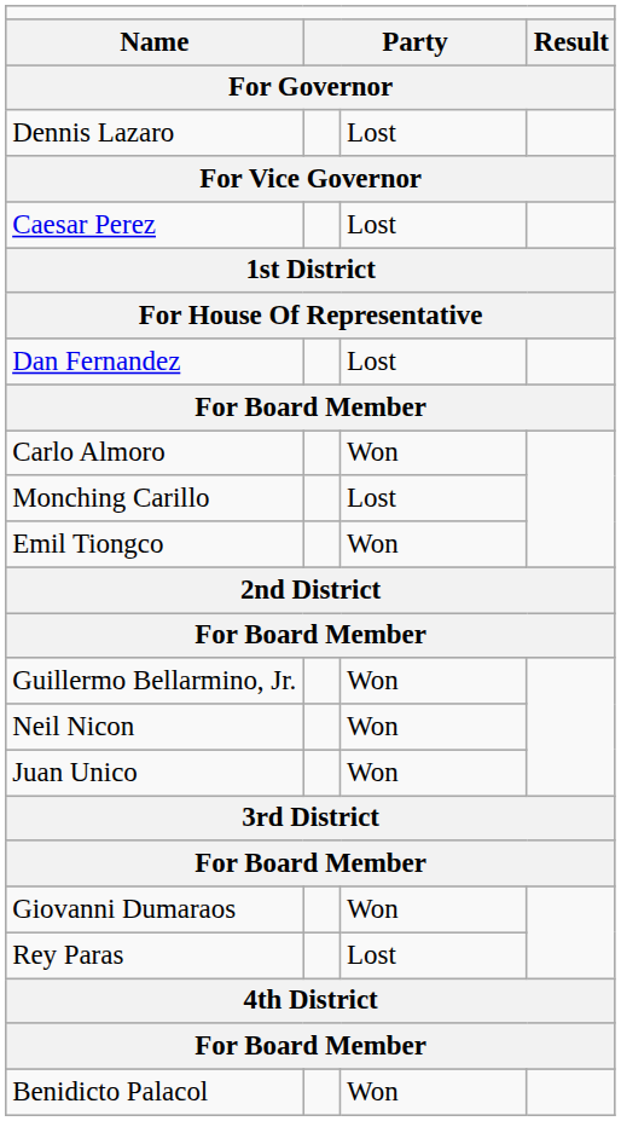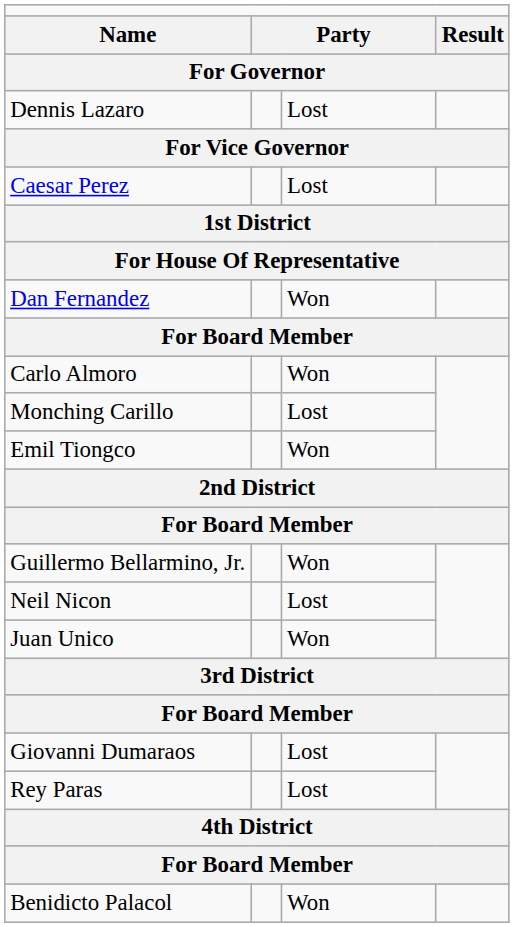Dan Fernandez | column 3: Lost -> Won
Neil Nicon | column 3: Won -> Lost
Giovanni Dumaraos | column 3: Won -> Lost
